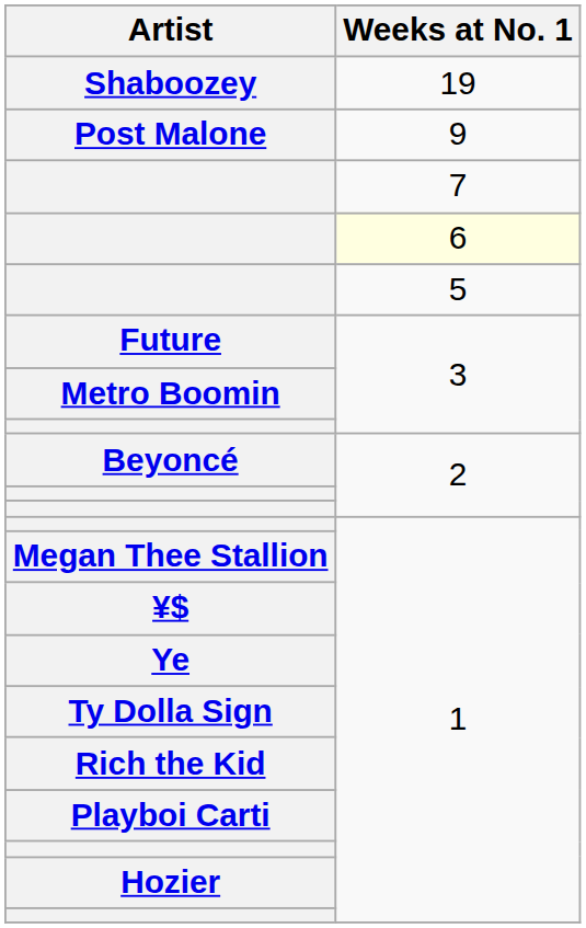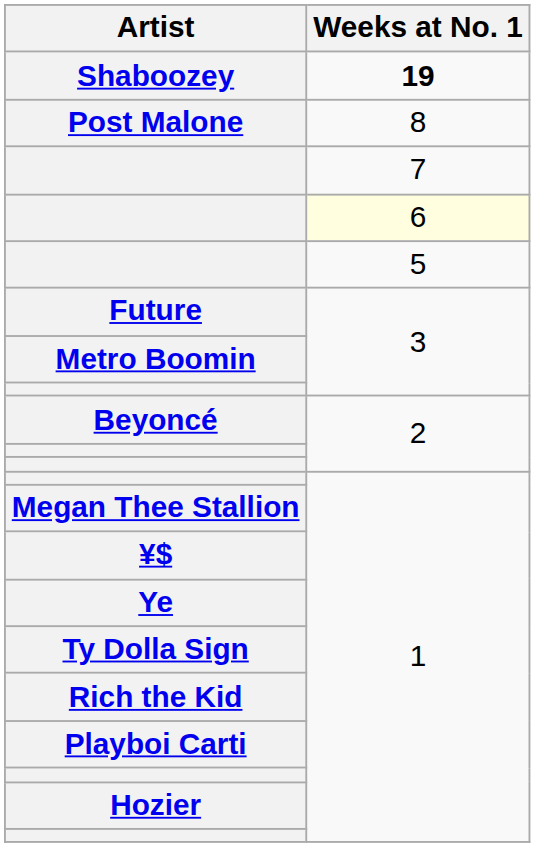row 2 | Weeks at No. 1: normal -> bold
row 3 | Weeks at No. 1: 9 -> 8
